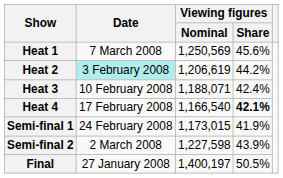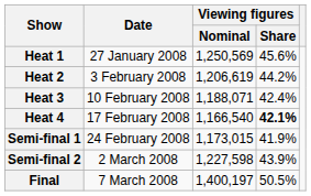Heat 1 | Date: 7 March 2008 -> 27 January 2008
Heat 2 | Date: paleturquoise background -> no background
Final | Date: 27 January 2008 -> 7 March 2008
